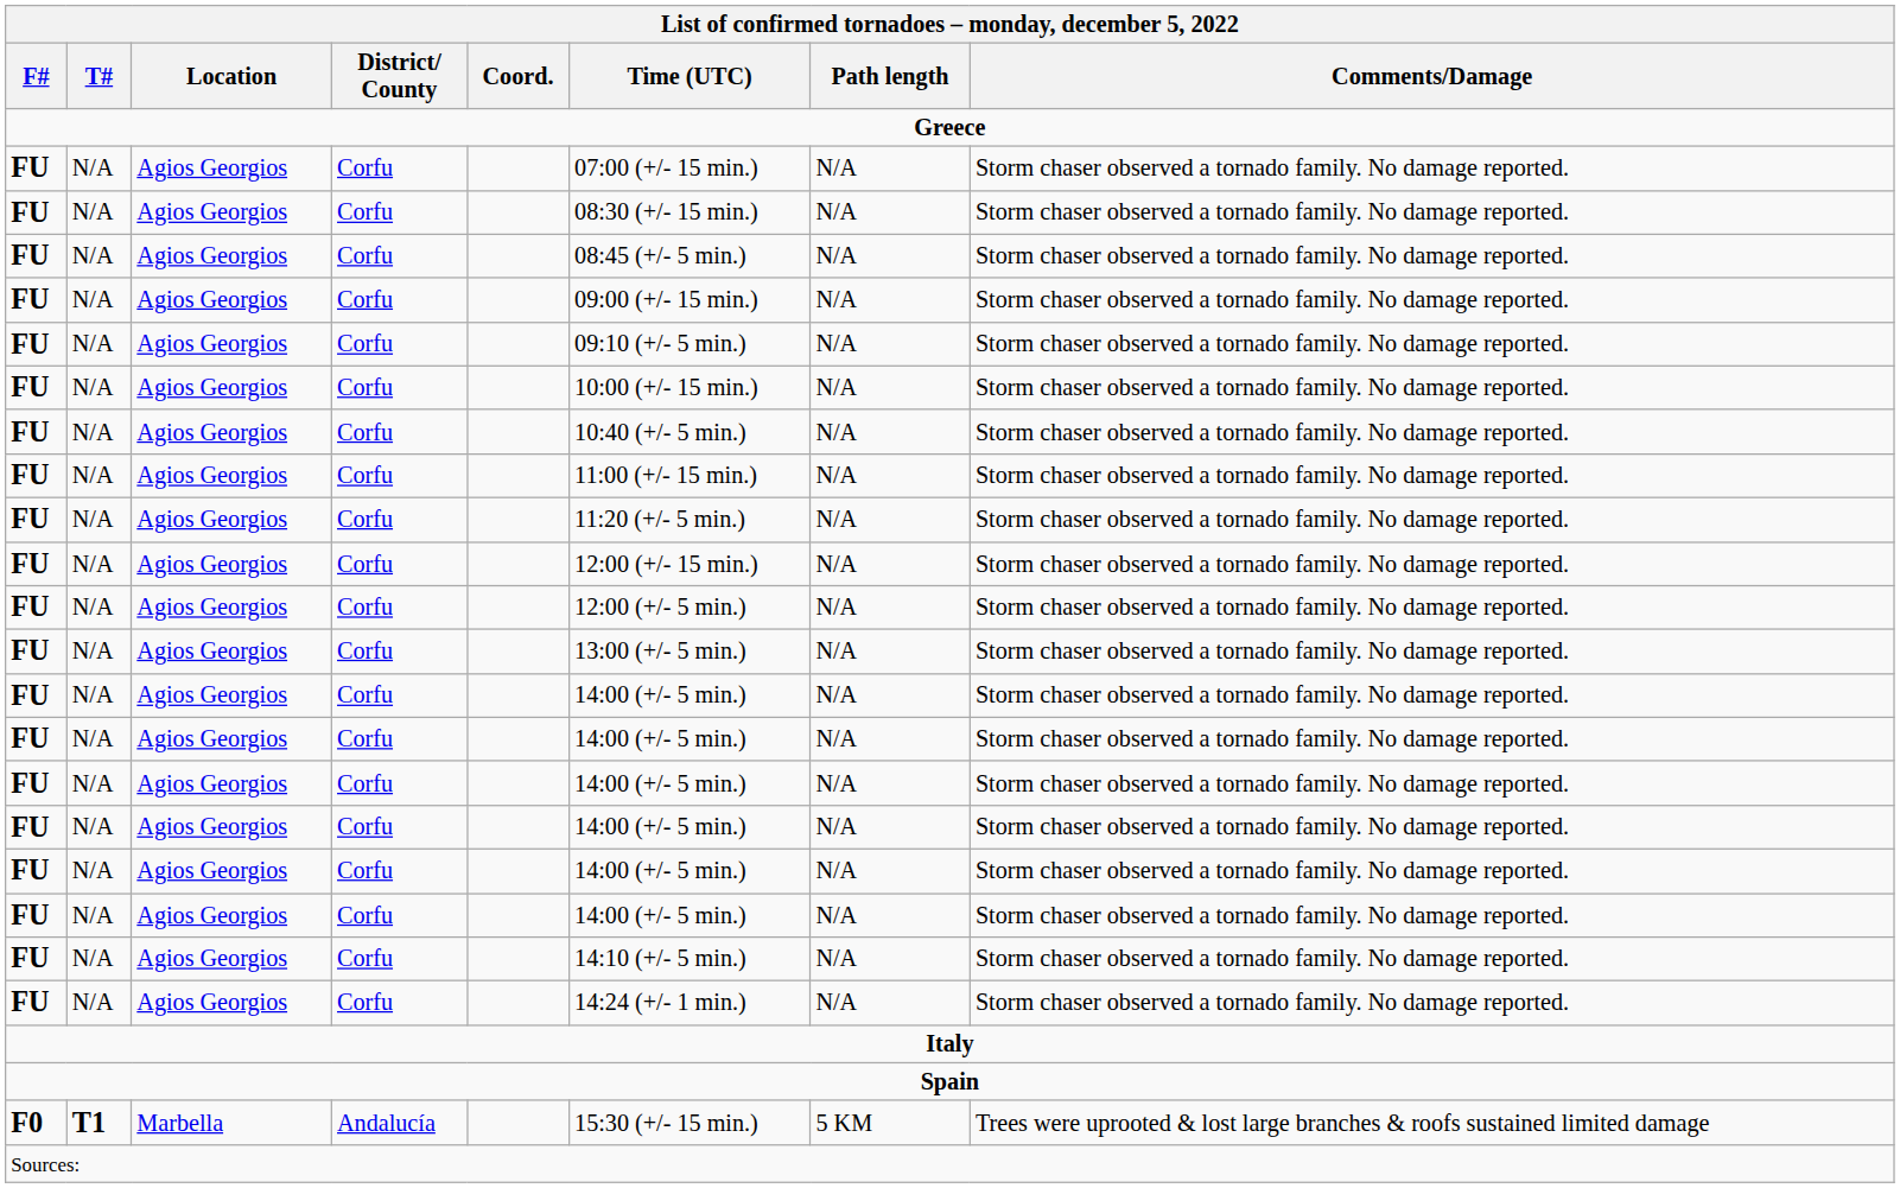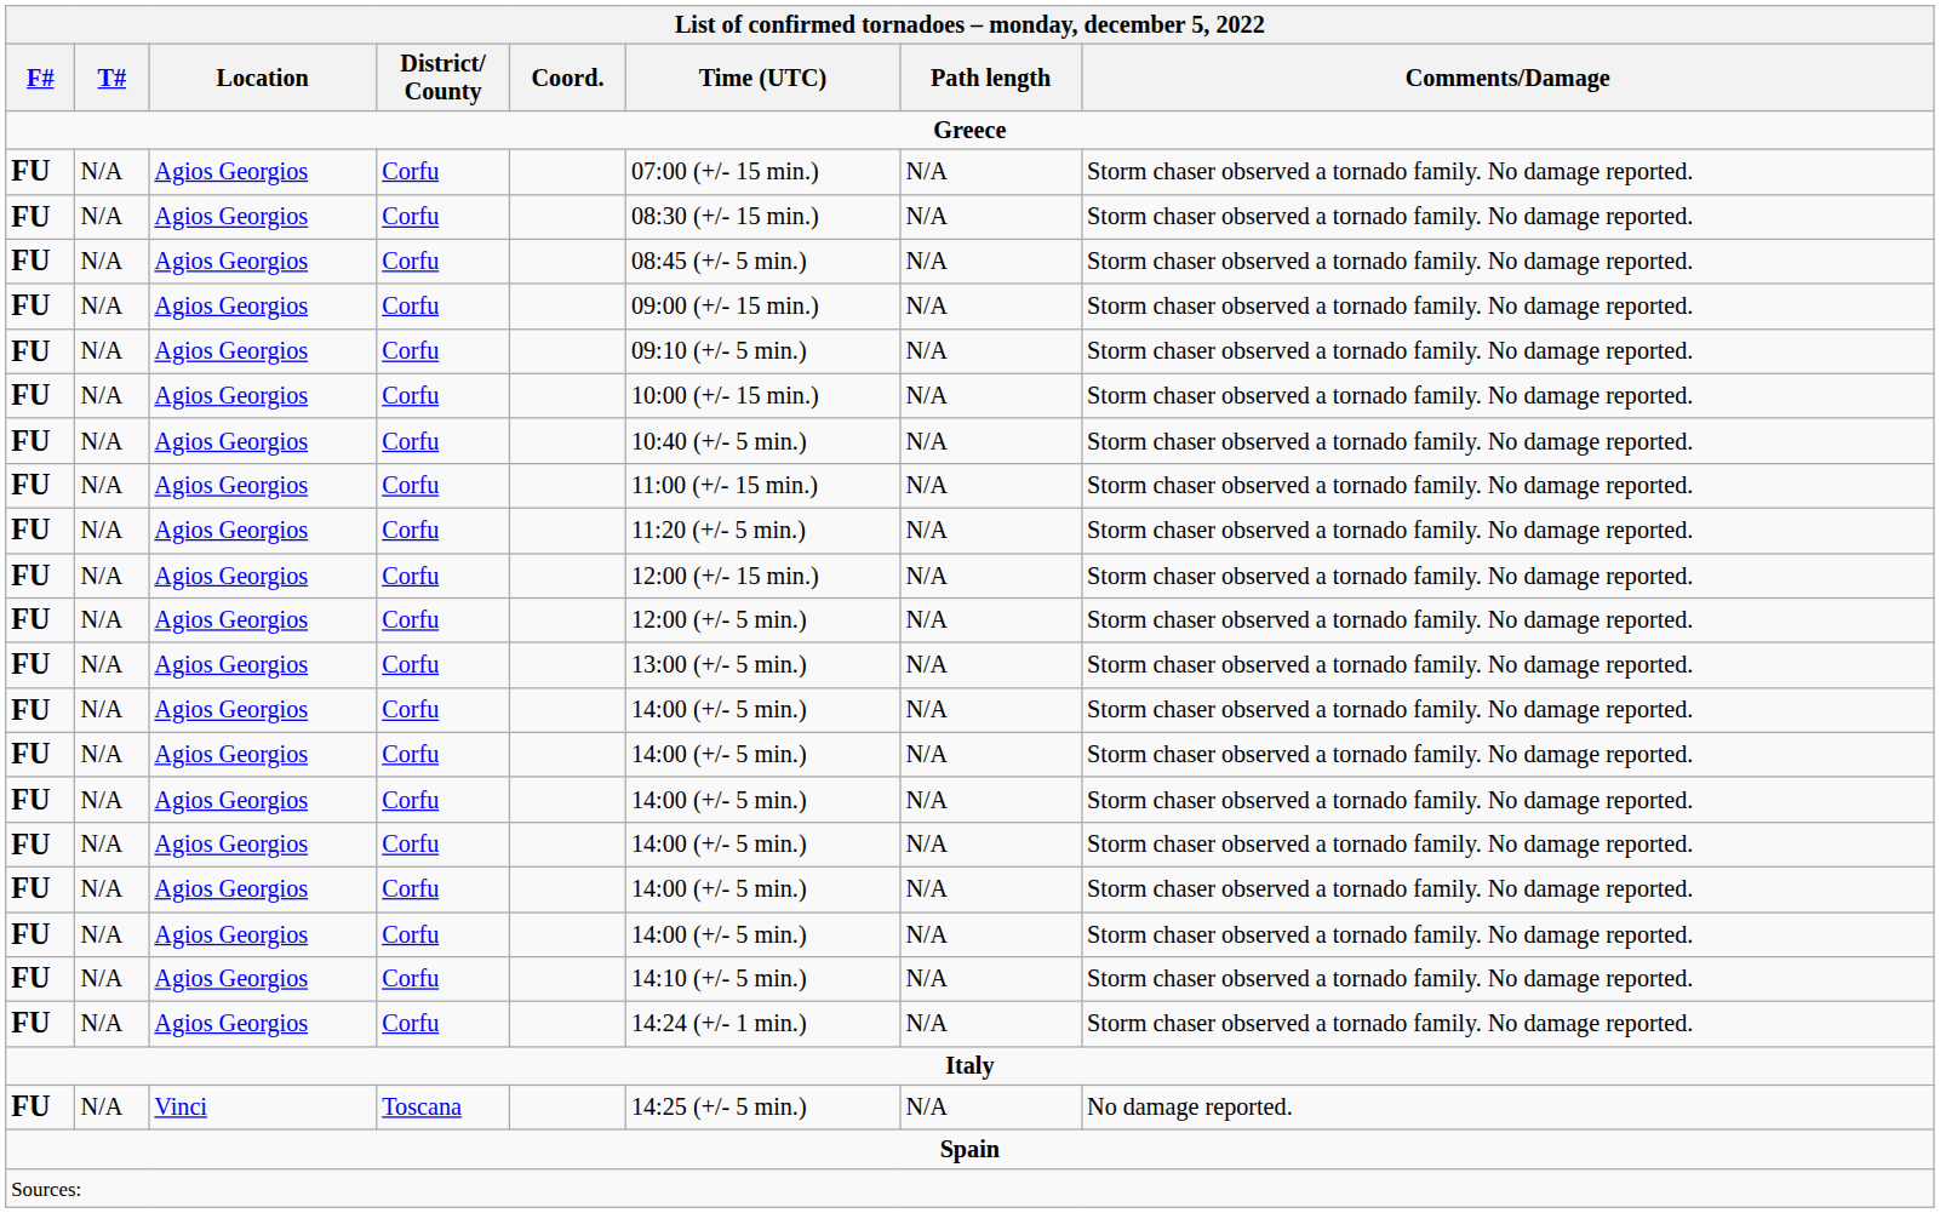+ row: FU | N/A | Vinci | Toscana | 14:25 (+/- 5 min.) | N/A | No damage reported.
- row: F0 | T1 | Marbella | Andalucía | 15:30 (+/- 15 min.) | 5 KM | Trees were uprooted & lost large branches & roofs sustained limited damage
